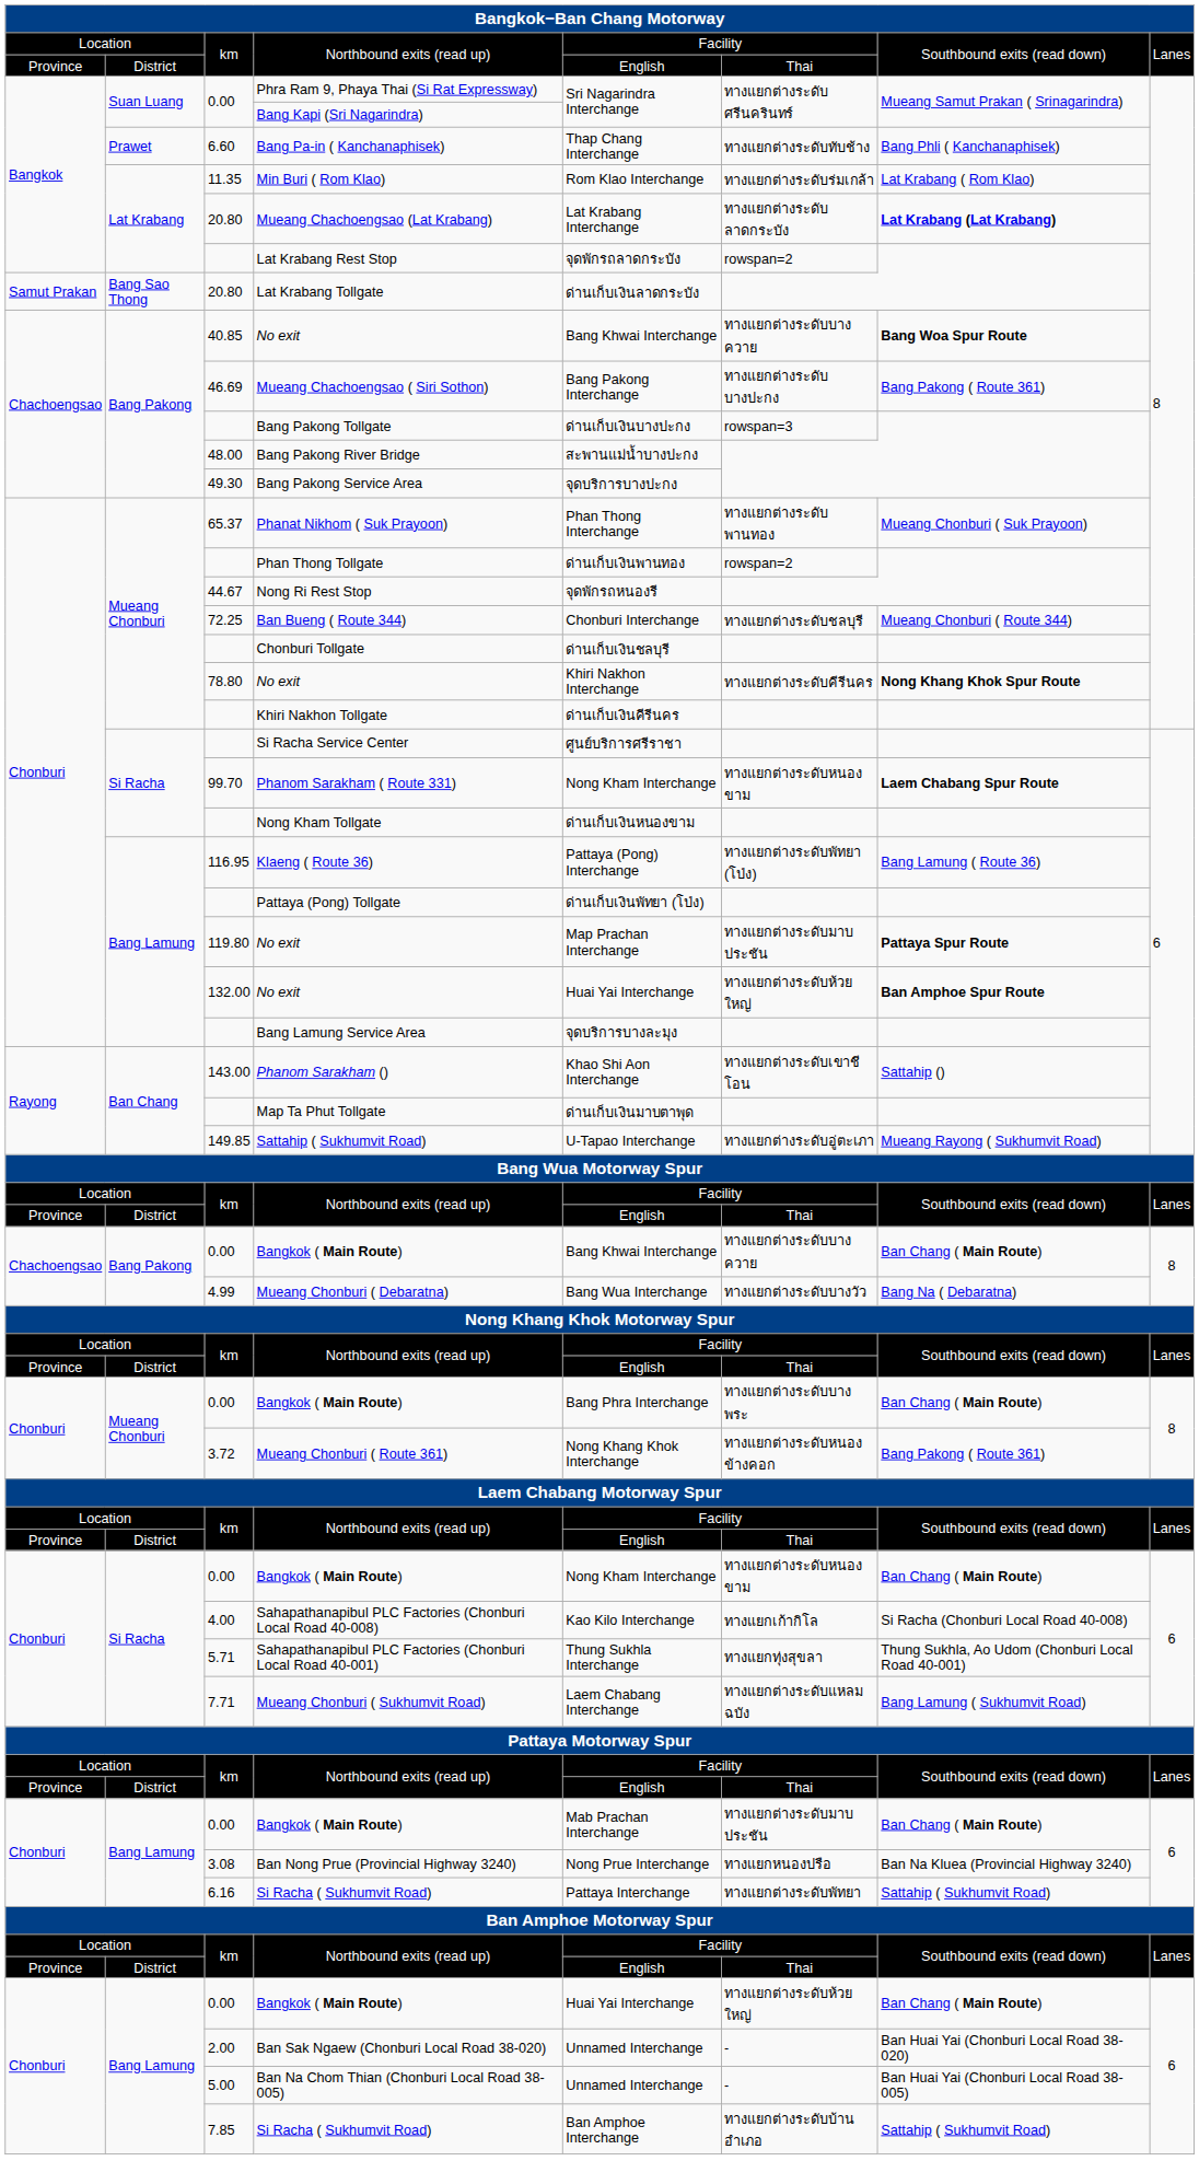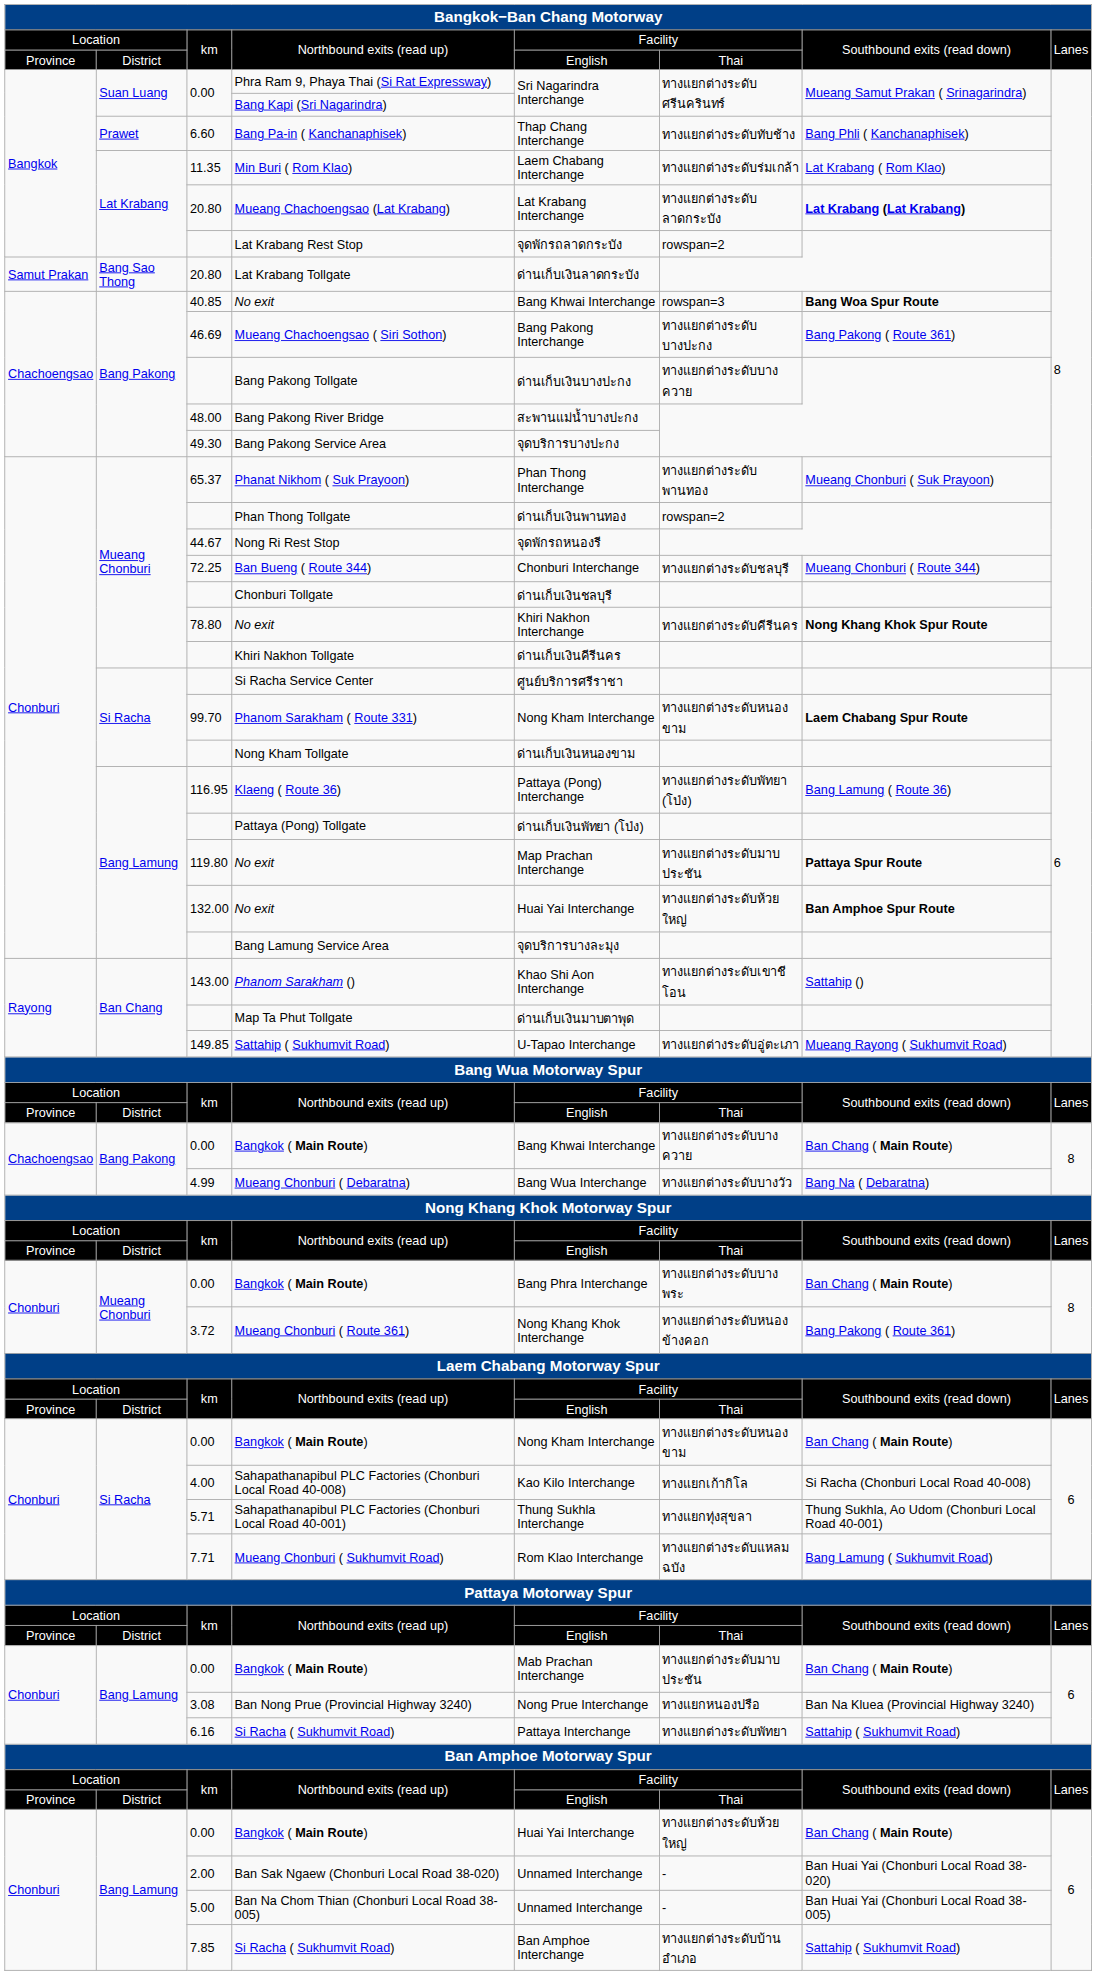Min Buri ( Rom Klao) | column 5: Rom Klao Interchange -> Laem Chabang Interchange
Bang Pakong / No exit | column 6: ทางแยกต่างระดับบางควาย -> rowspan=3
Bang Pakong Tollgate | column 6: rowspan=3 -> ทางแยกต่างระดับบางควาย
Mueang Chonburi ( Sukhumvit Road) | column 5: Laem Chabang Interchange -> Rom Klao Interchange
